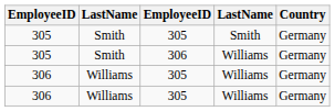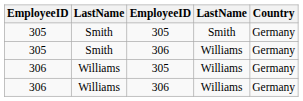row 5 | column 3: 305 -> 306
